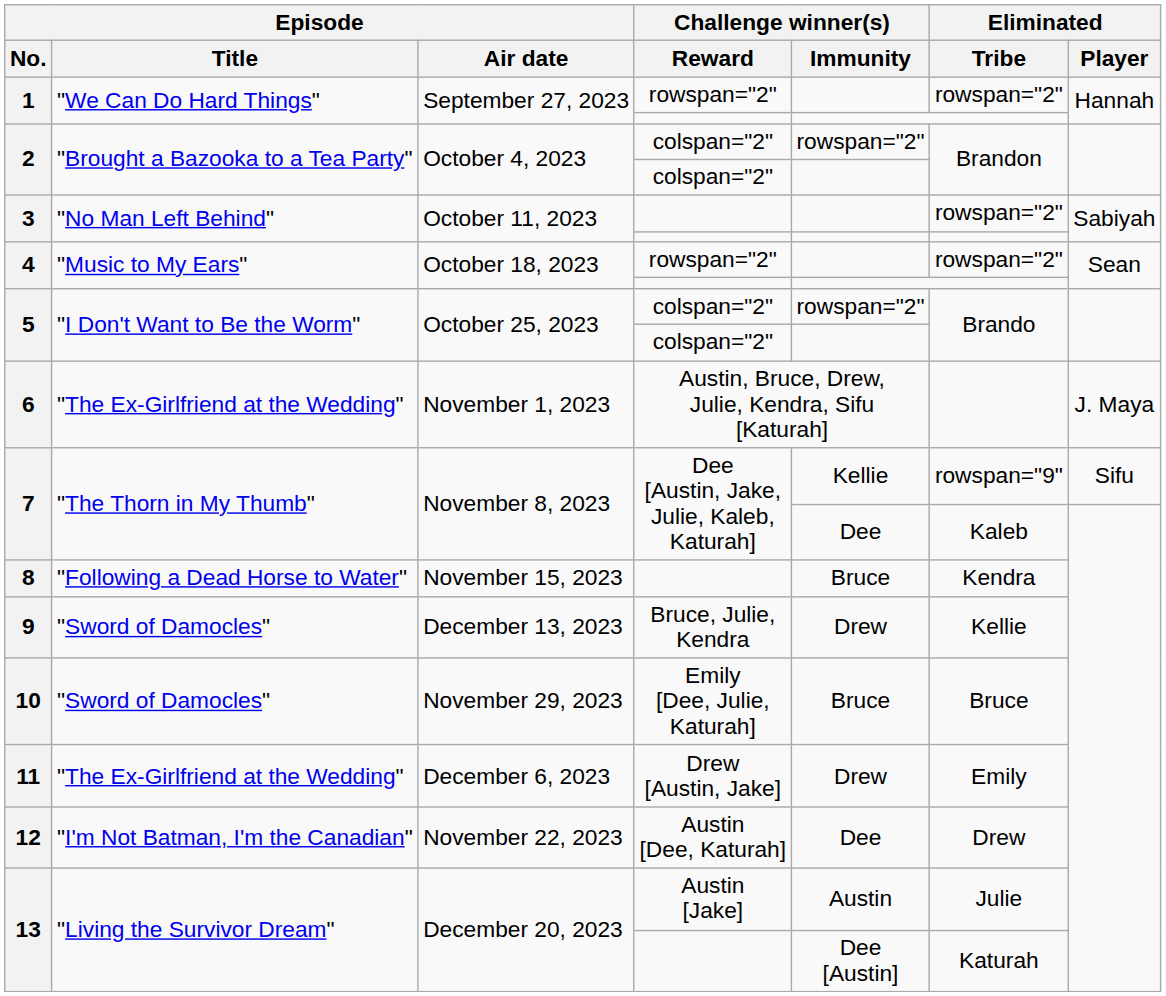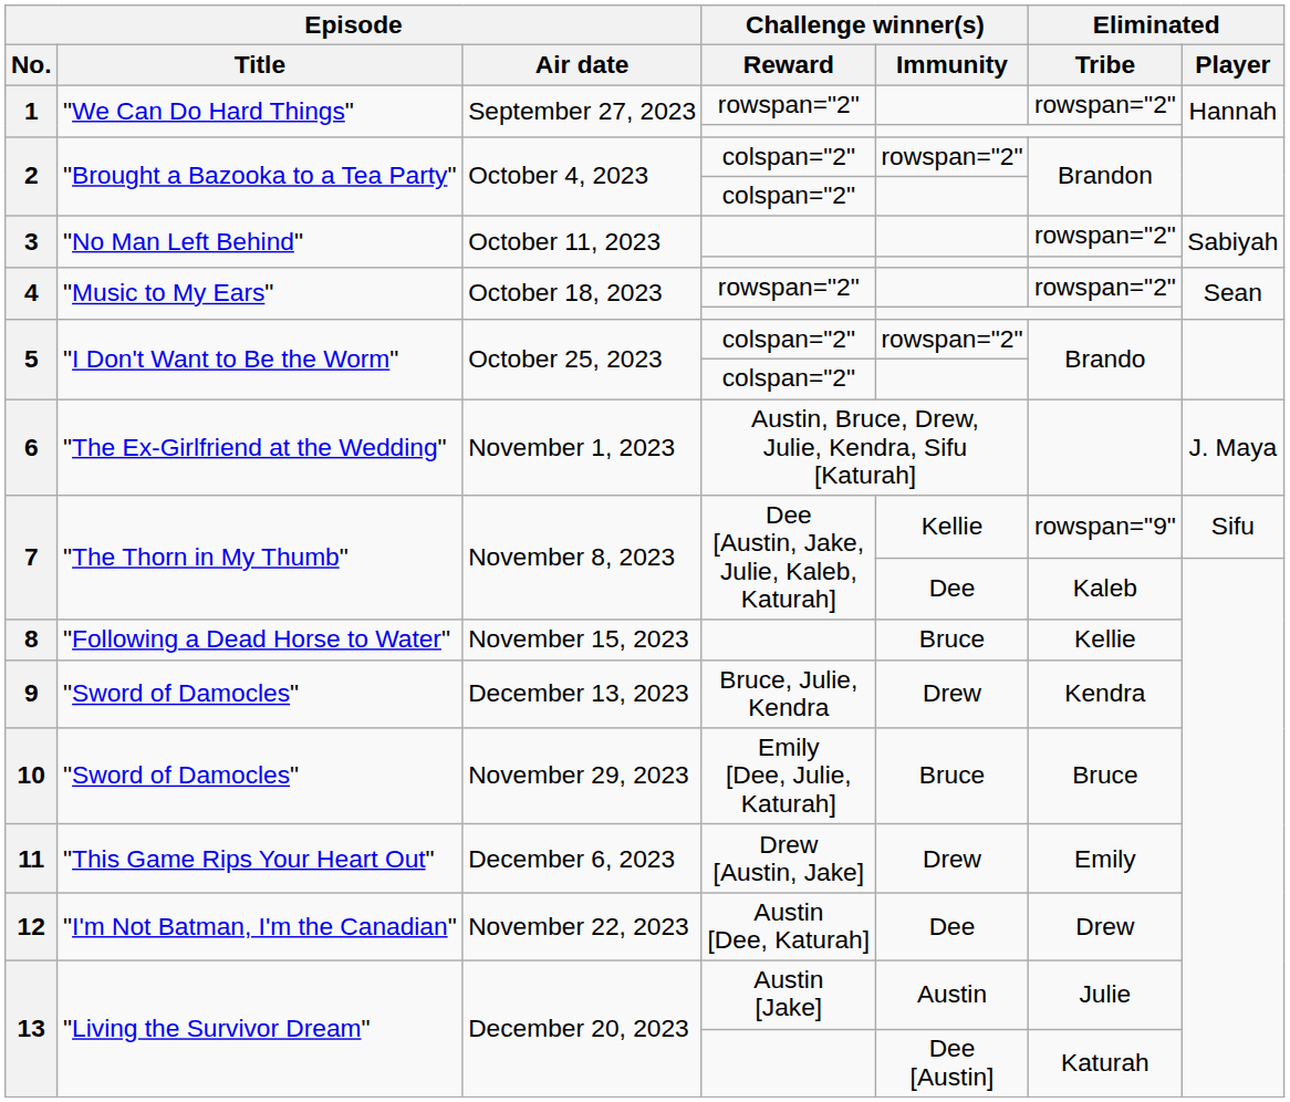8 | Eliminated / Tribe: Kendra -> Kellie
9 | Eliminated / Tribe: Kellie -> Kendra
11 | Episode / Title: "The Ex-Girlfriend at the Wedding" -> "This Game Rips Your Heart Out"
